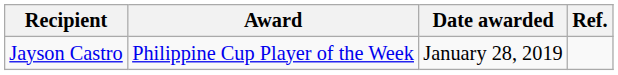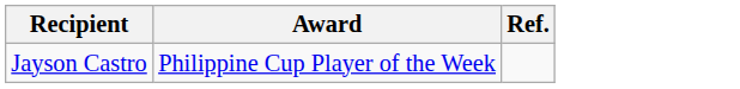- column: Date awarded | January 28, 2019
